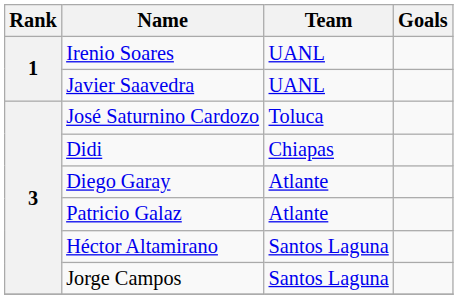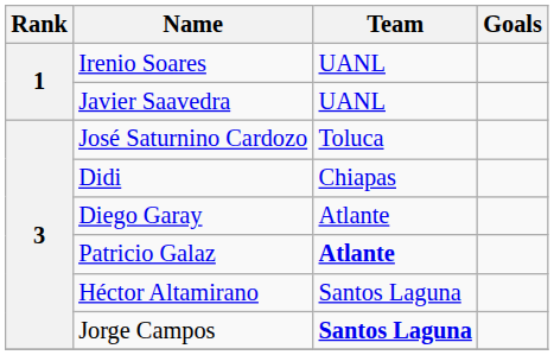Patricio Galaz | Team: normal -> bold
Jorge Campos | Team: normal -> bold
